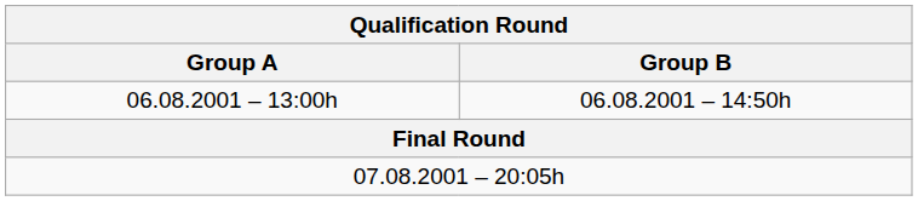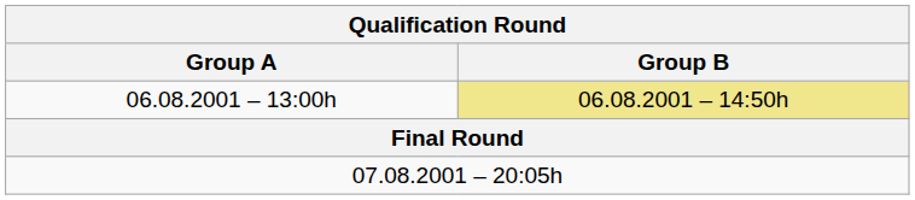06.08.2001 – 13:00h | Group B: no background -> khaki background
